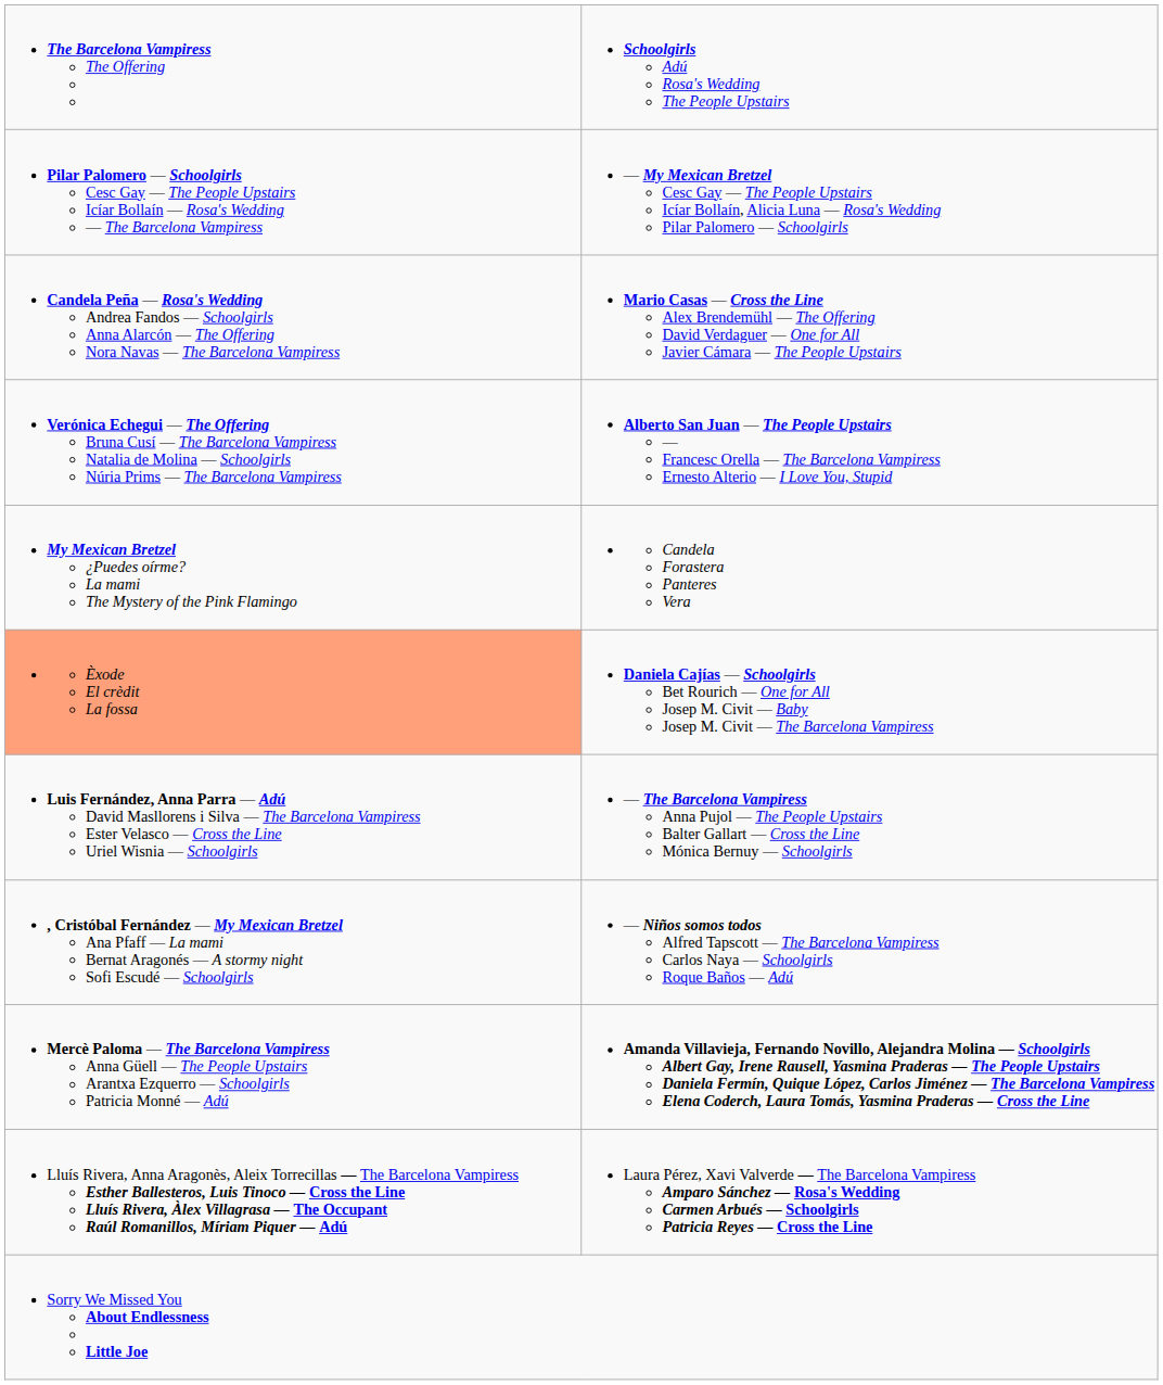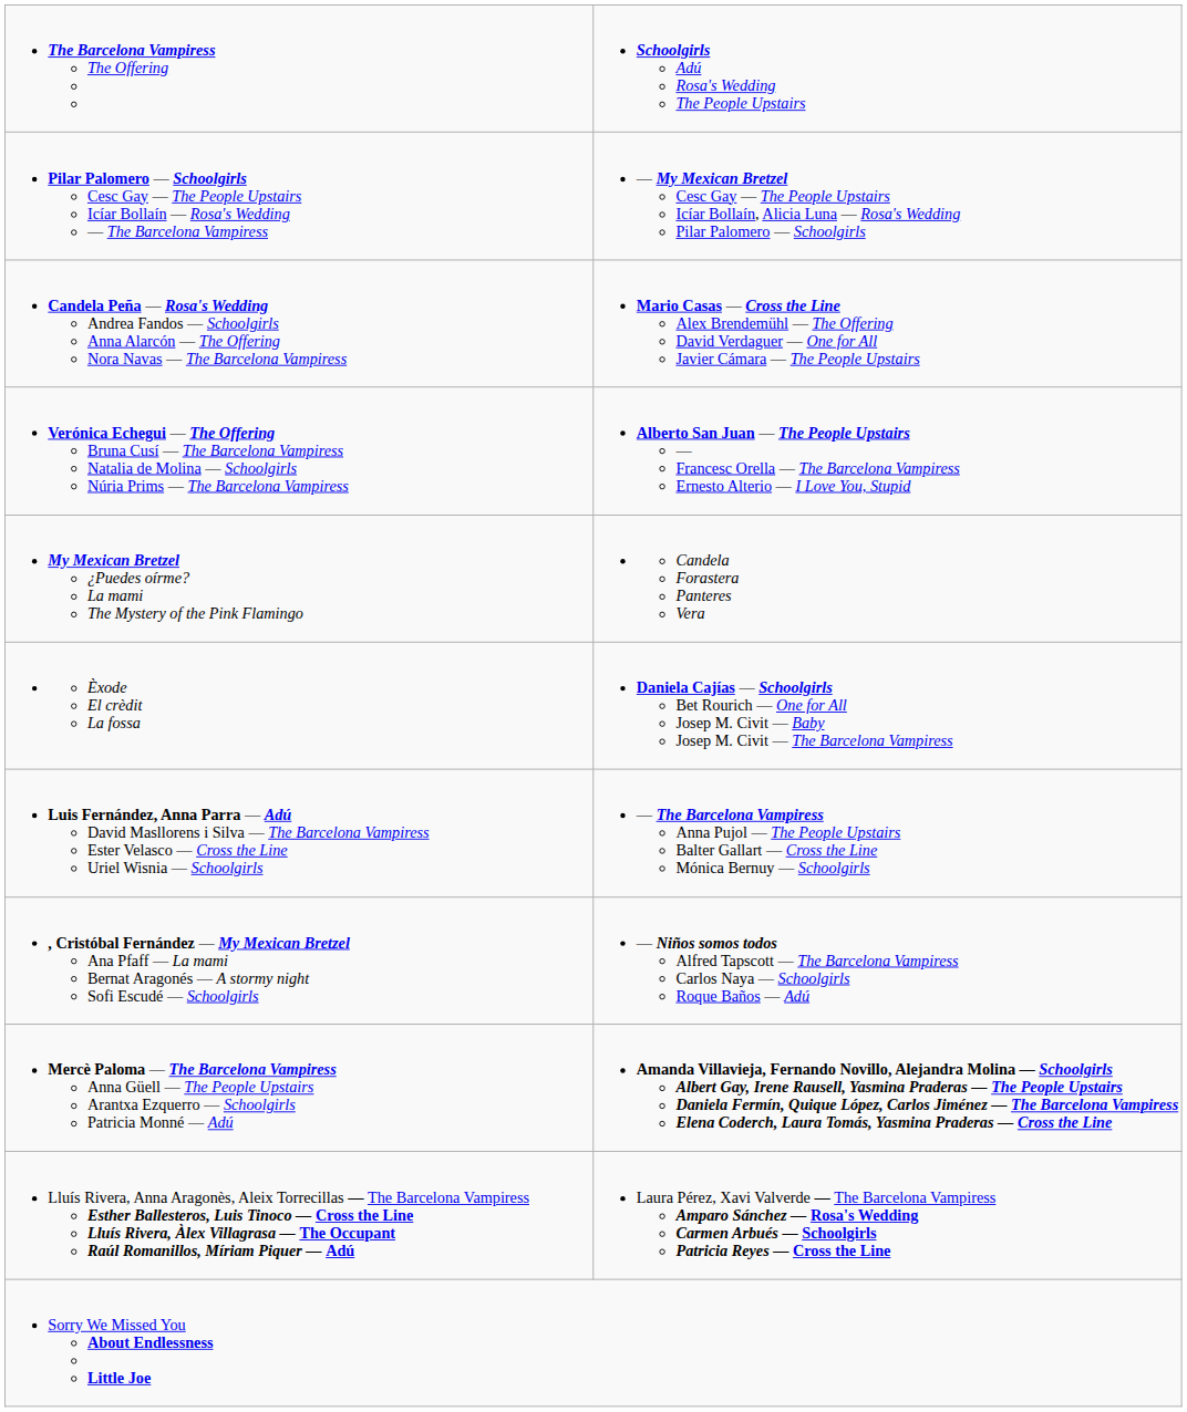Èxode El crèdit La fossa | column 1: lightsalmon background -> no background
